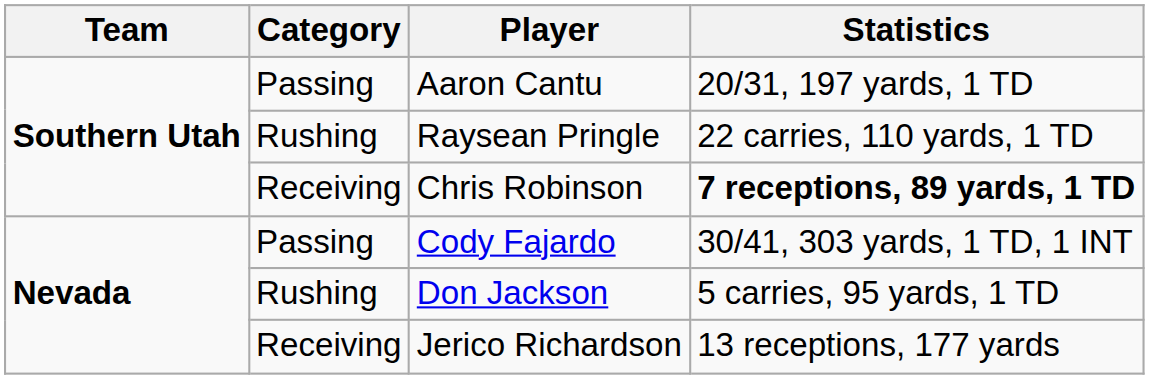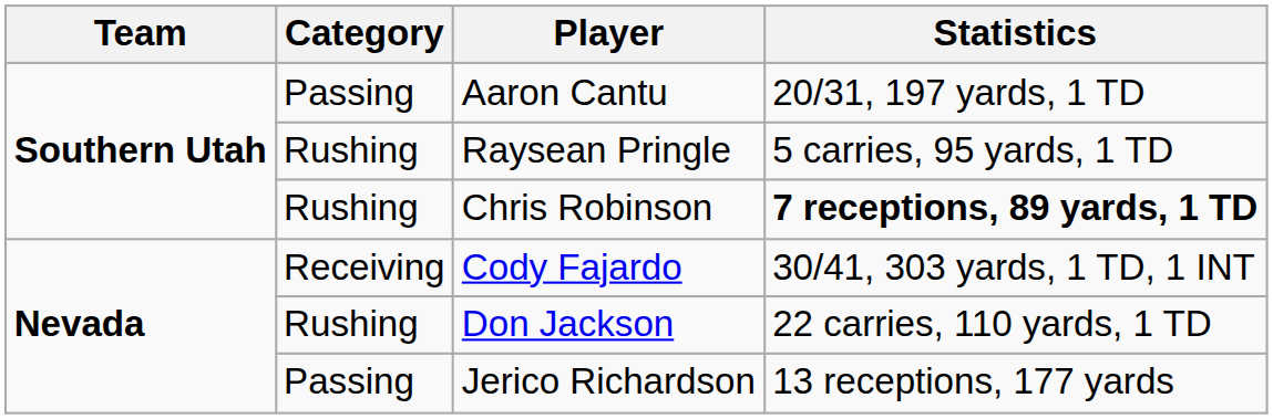Raysean Pringle | Statistics: 22 carries, 110 yards, 1 TD -> 5 carries, 95 yards, 1 TD
Chris Robinson | Category: Receiving -> Rushing
Cody Fajardo | Category: Passing -> Receiving
Don Jackson | Statistics: 5 carries, 95 yards, 1 TD -> 22 carries, 110 yards, 1 TD
Jerico Richardson | Category: Receiving -> Passing
